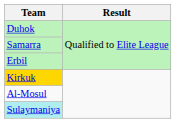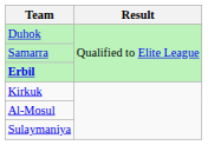Erbil | Team: normal -> bold
Kirkuk | Team: gold background -> no background
Sulaymaniya | Team: paleturquoise background -> no background
